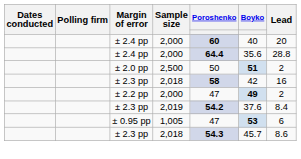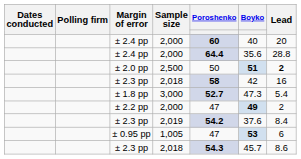± 2.0 pp | Lead: normal -> bold
+ row: ± 1.8 pp | 3,000 | 52.7 | 47.3 | 5.4
